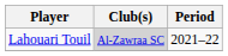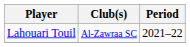Lahouari Touil | Club(s): lightgrey background -> no background
